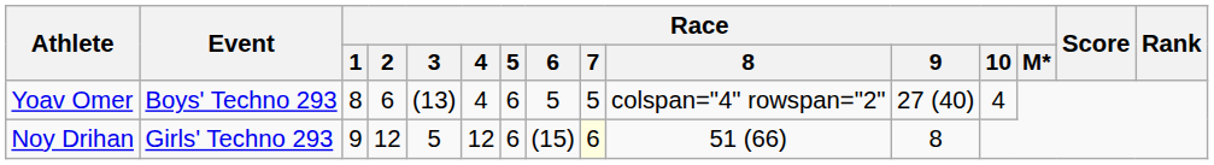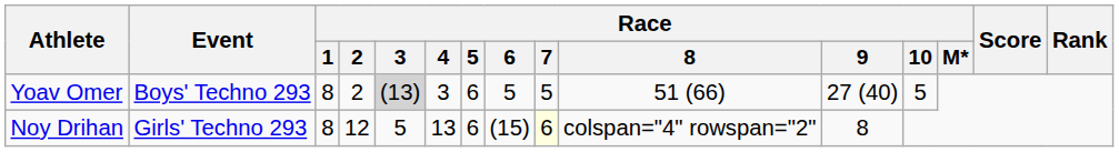Yoav Omer | Race / 2: 6 -> 2
Yoav Omer | Race / 3: no background -> lightgrey background
Yoav Omer | Race / 4: 4 -> 3
Yoav Omer | Race / 8: colspan="4" rowspan="2" -> 51 (66)
Yoav Omer | Race / 10: 4 -> 5
Noy Drihan | Race / 1: 9 -> 8
Noy Drihan | Race / 4: 12 -> 13
Noy Drihan | Race / 8: 51 (66) -> colspan="4" rowspan="2"
